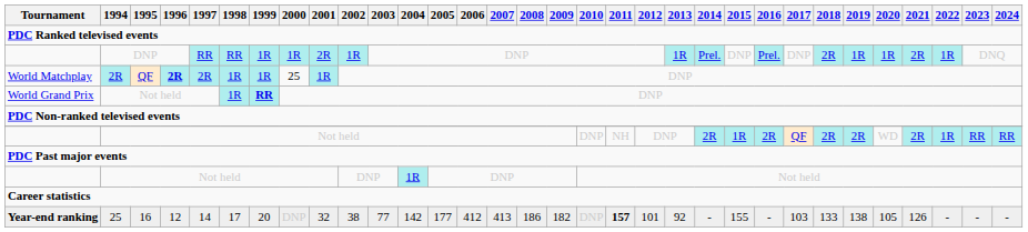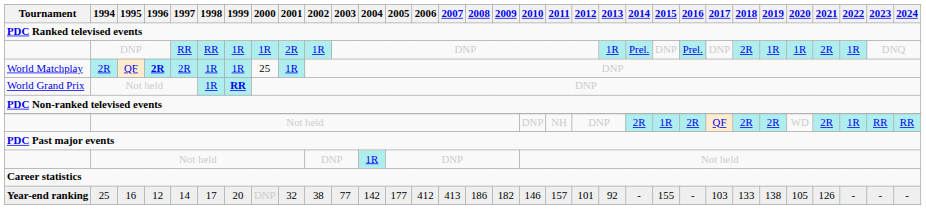Year-end ranking | 2010: DNP -> 146
Year-end ranking | 2011: bold -> normal
